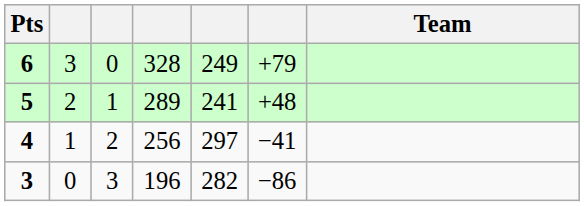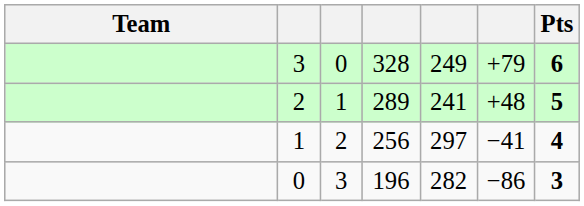columns swapped: Team <-> Pts
